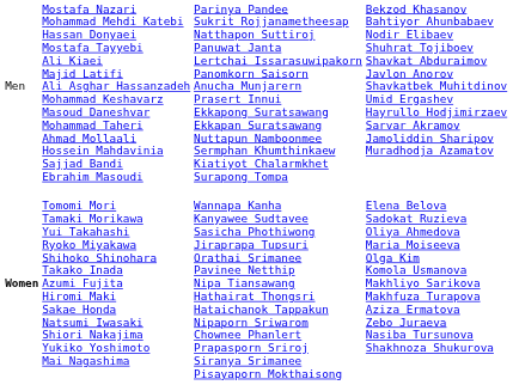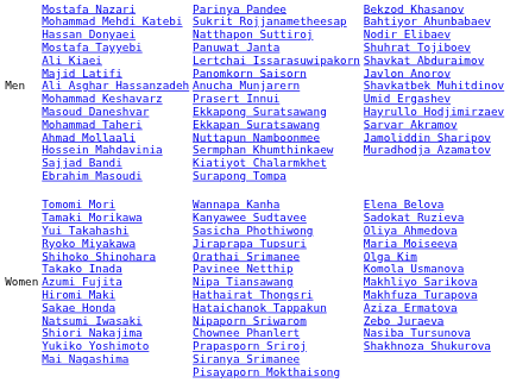Women | column 1: bold -> normal
